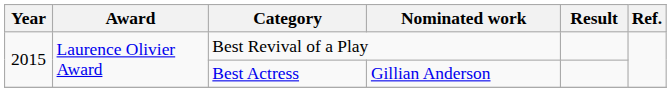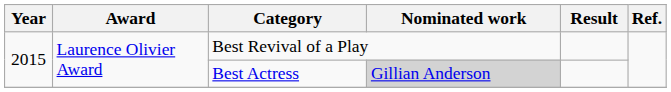Best Actress | Nominated work: no background -> lightgrey background
